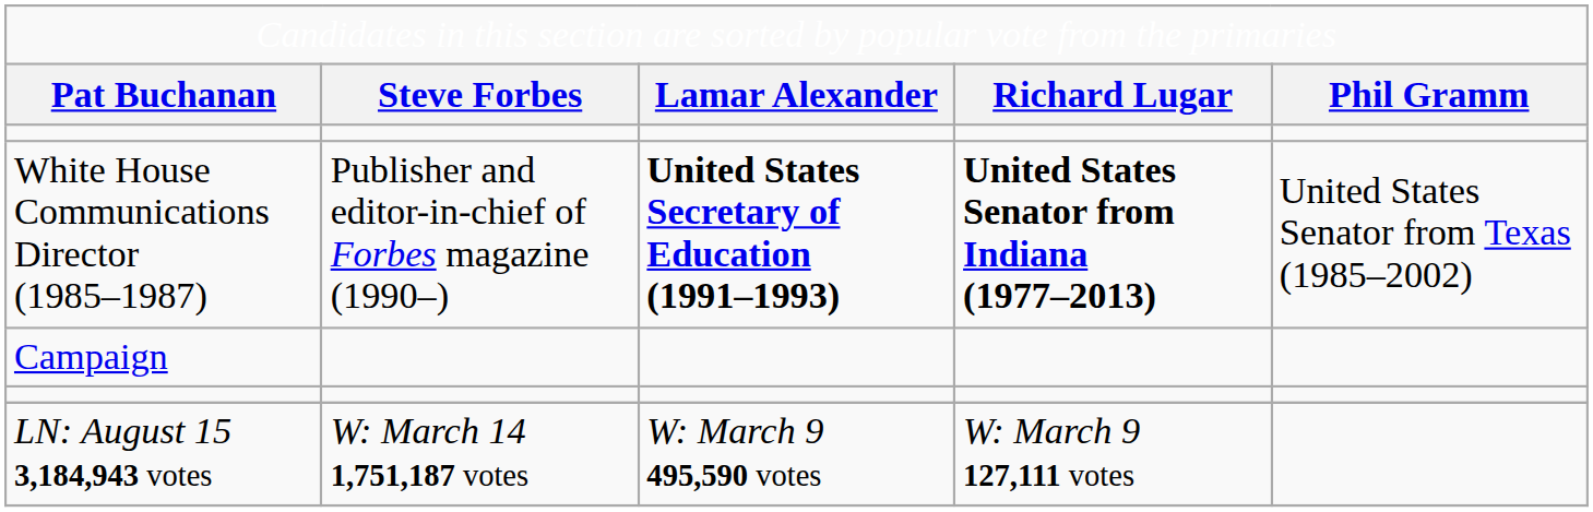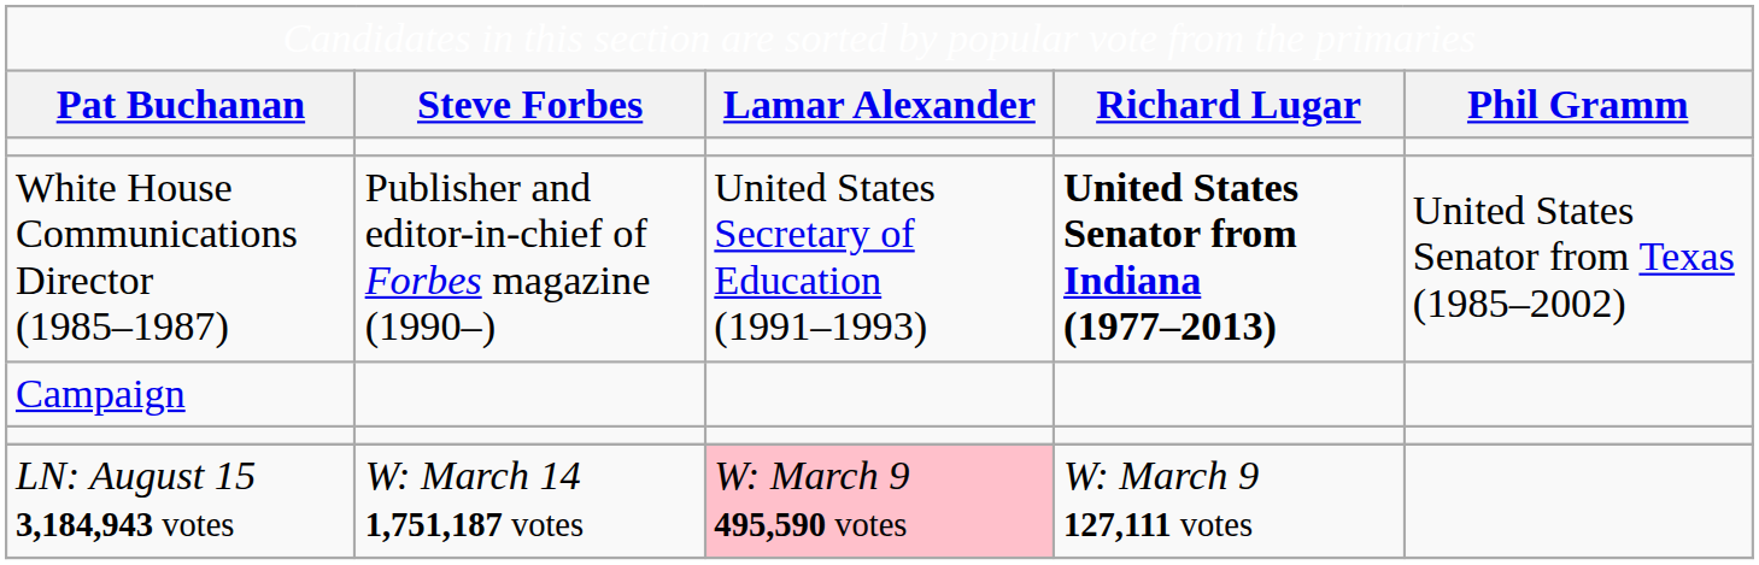White House Communications Director (1985–1987) | column 3: bold -> normal
LN: August 15 3,184,943 votes | column 3: no background -> pink background
